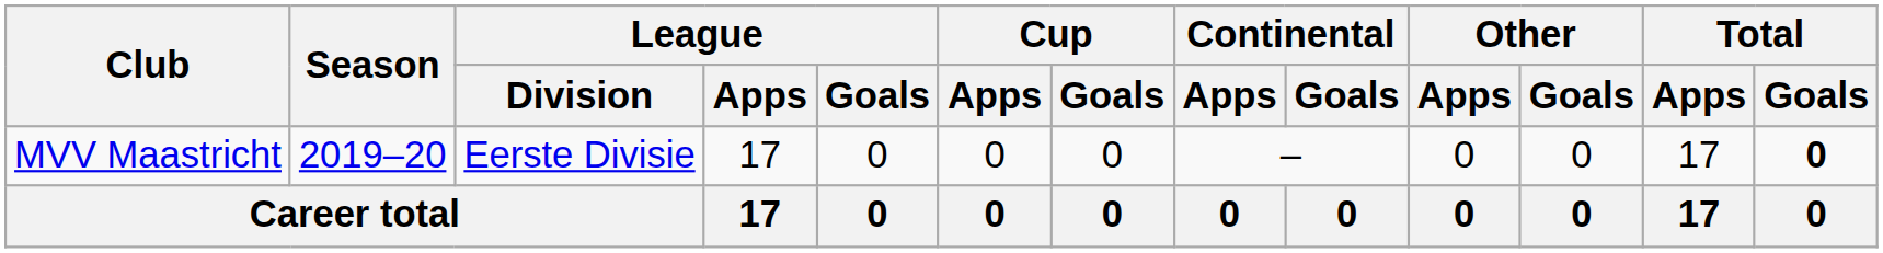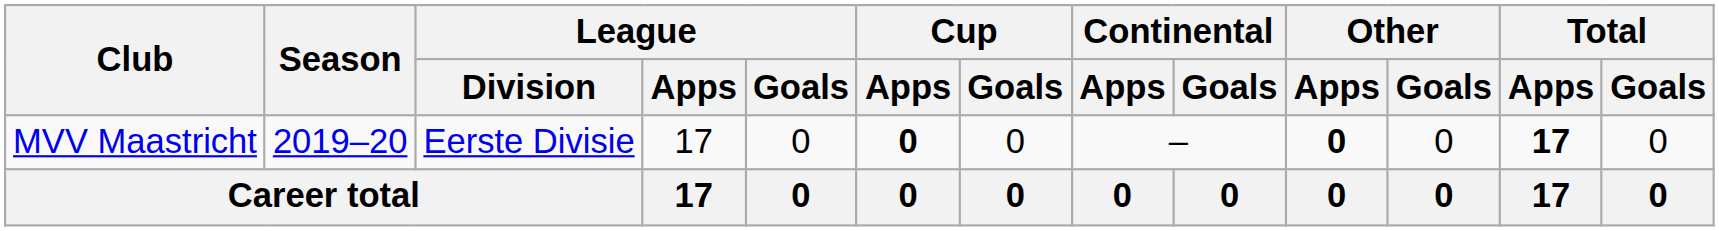MVV Maastricht | Cup / Apps: normal -> bold
MVV Maastricht | Other / Apps: normal -> bold
MVV Maastricht | Total / Apps: normal -> bold
MVV Maastricht | Total / Goals: bold -> normal
